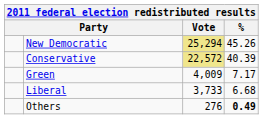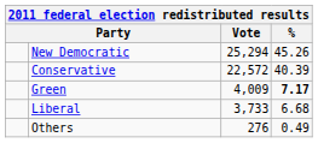New Democratic | Vote: khaki background -> no background
Conservative | Vote: khaki background -> no background
Green | %: normal -> bold
Others | %: bold -> normal
